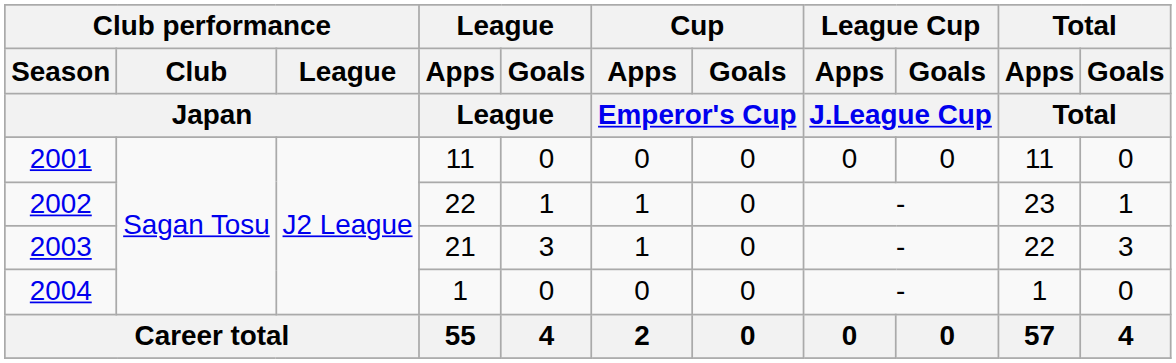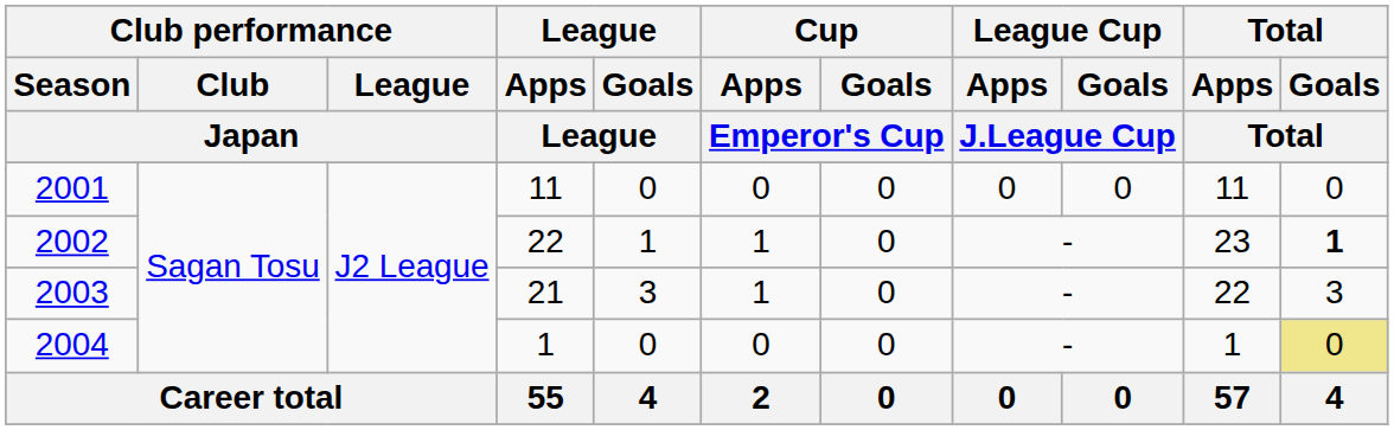2002 | Total / Goals / Total: normal -> bold
2004 | Total / Goals / Total: no background -> khaki background
